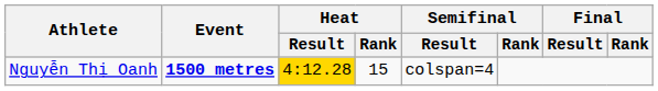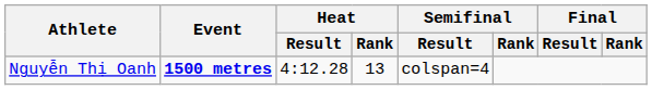Nguyễn Thị Oanh | Heat / Result: gold background -> no background
Nguyễn Thị Oanh | Heat / Rank: 15 -> 13
